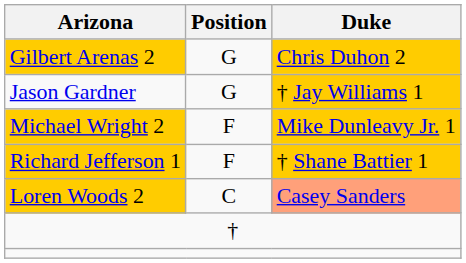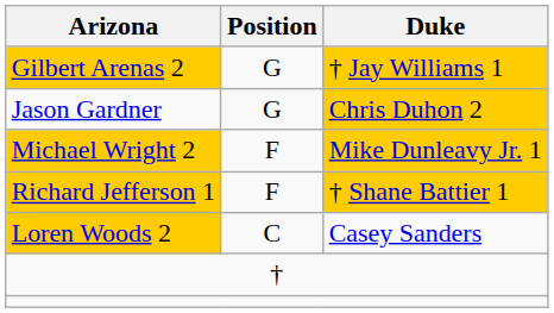Gilbert Arenas 2 | Duke: Chris Duhon 2 -> † Jay Williams 1
Jason Gardner | Duke: † Jay Williams 1 -> Chris Duhon 2
Loren Woods 2 | Duke: lightsalmon background -> no background
